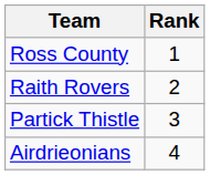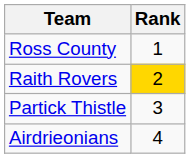Raith Rovers | Rank: no background -> gold background
